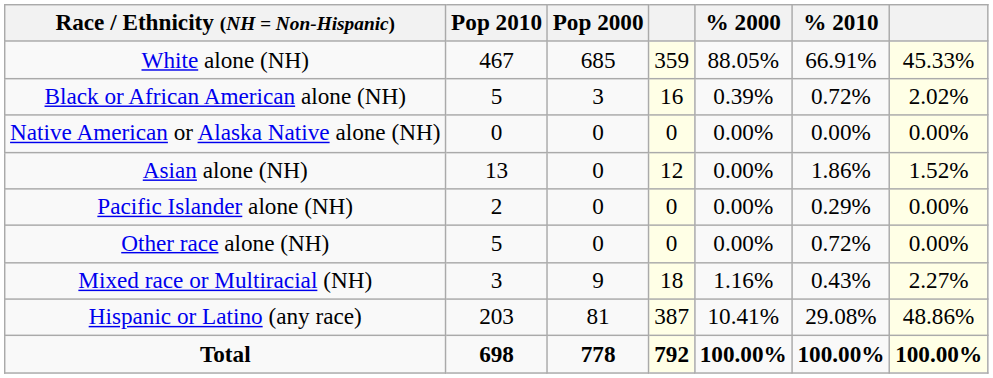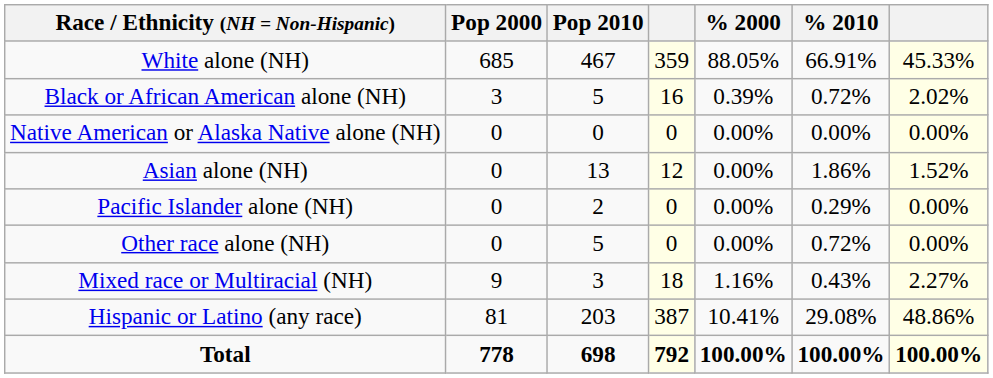columns swapped: Pop 2000 <-> Pop 2010
